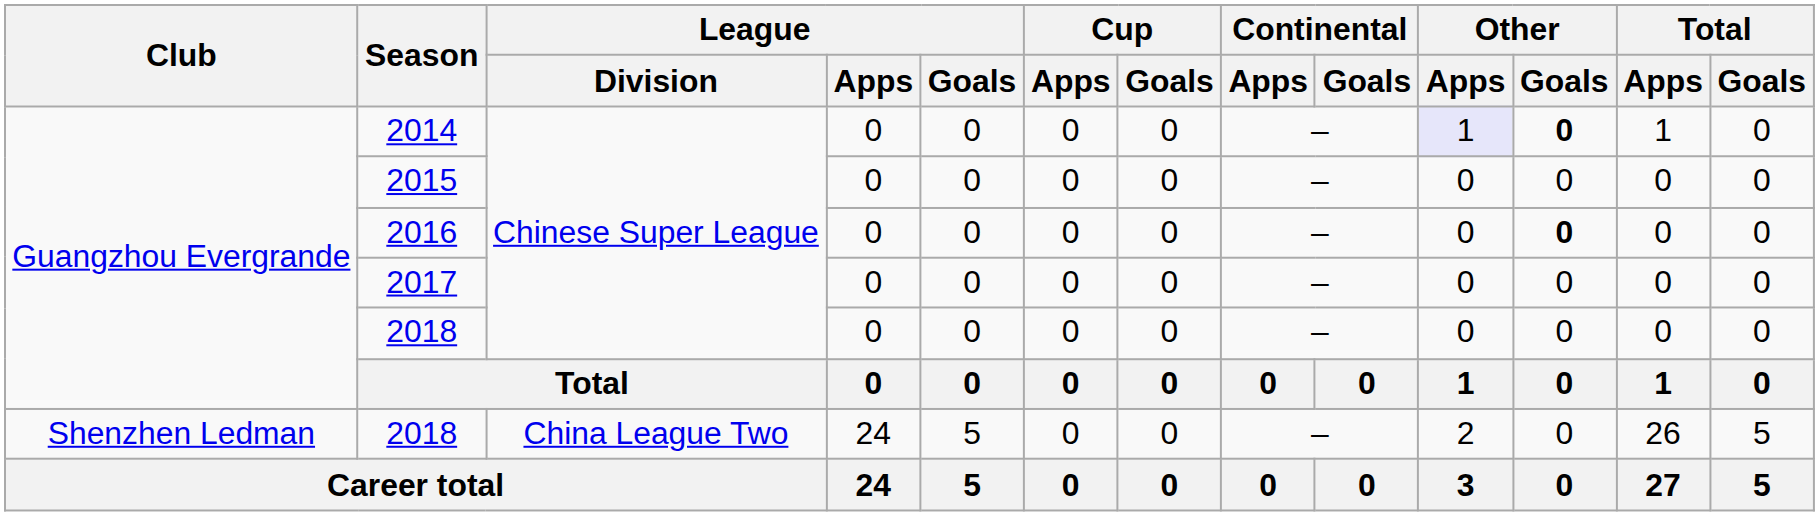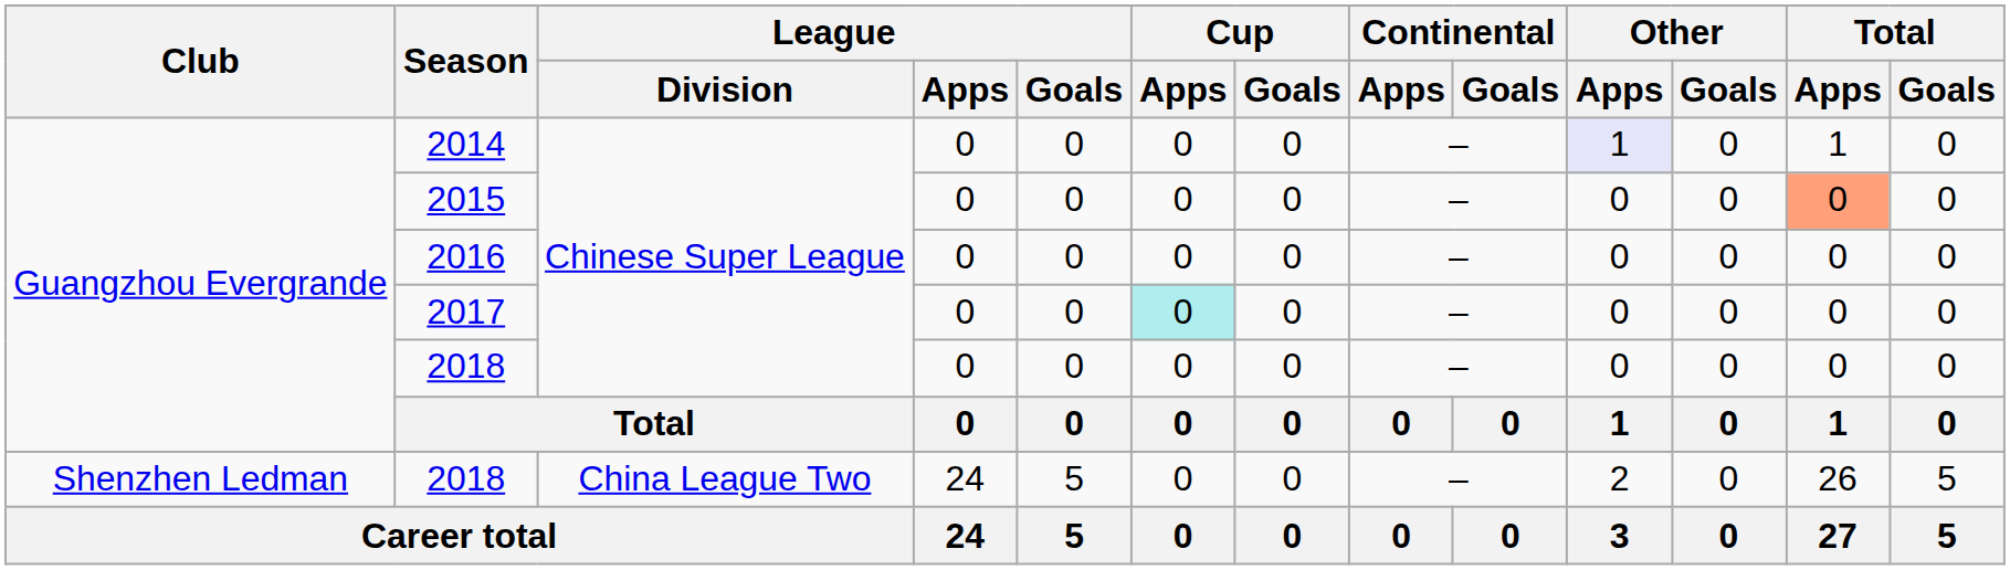2014 | Other / Goals: bold -> normal
2015 | Total / Apps: no background -> lightsalmon background
2016 | Other / Goals: bold -> normal
2017 | Cup / Apps: no background -> paleturquoise background
